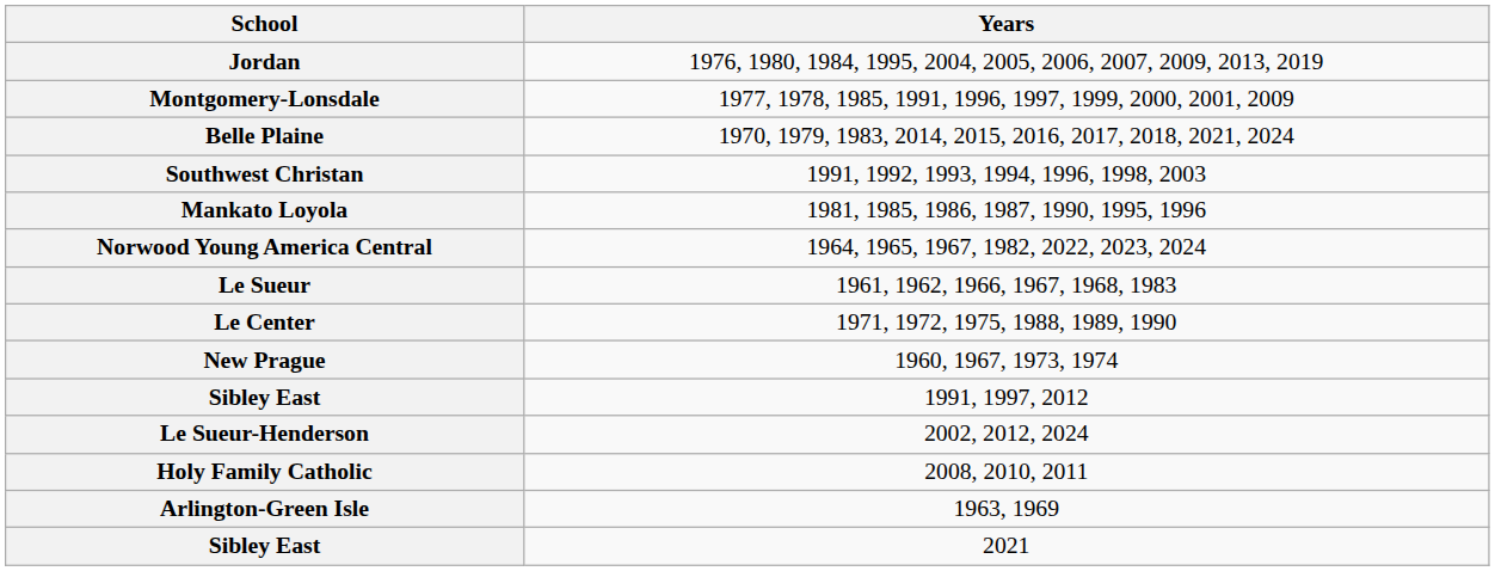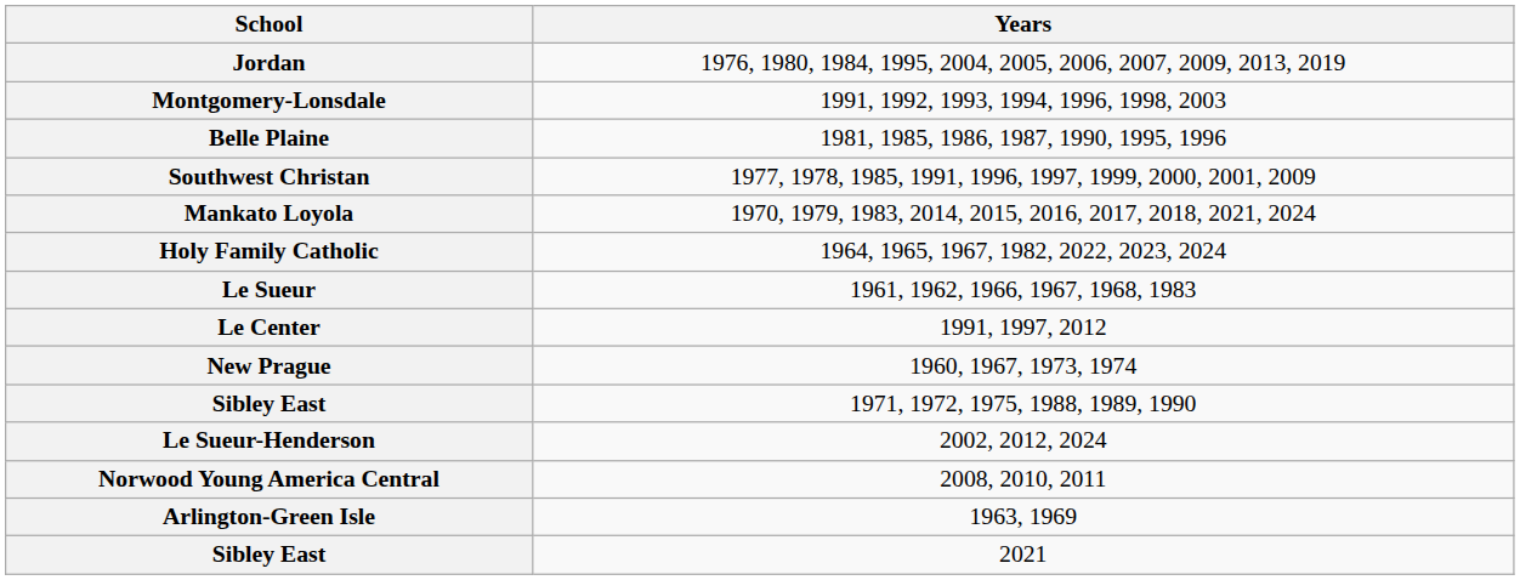row 3 | Years: 1977, 1978, 1985, 1991, 1996, 1997, 1999, 2000, 2001, 2009 -> 1991, 1992, 1993, 1994, 1996, 1998, 2003
row 4 | Years: 1970, 1979, 1983, 2014, 2015, 2016, 2017, 2018, 2021, 2024 -> 1981, 1985, 1986, 1987, 1990, 1995, 1996
row 5 | Years: 1991, 1992, 1993, 1994, 1996, 1998, 2003 -> 1977, 1978, 1985, 1991, 1996, 1997, 1999, 2000, 2001, 2009
row 6 | Years: 1981, 1985, 1986, 1987, 1990, 1995, 1996 -> 1970, 1979, 1983, 2014, 2015, 2016, 2017, 2018, 2021, 2024
row 7 | School: Norwood Young America Central -> Holy Family Catholic
row 9 | Years: 1971, 1972, 1975, 1988, 1989, 1990 -> 1991, 1997, 2012
row 11 | Years: 1991, 1997, 2012 -> 1971, 1972, 1975, 1988, 1989, 1990
row 13 | School: Holy Family Catholic -> Norwood Young America Central
